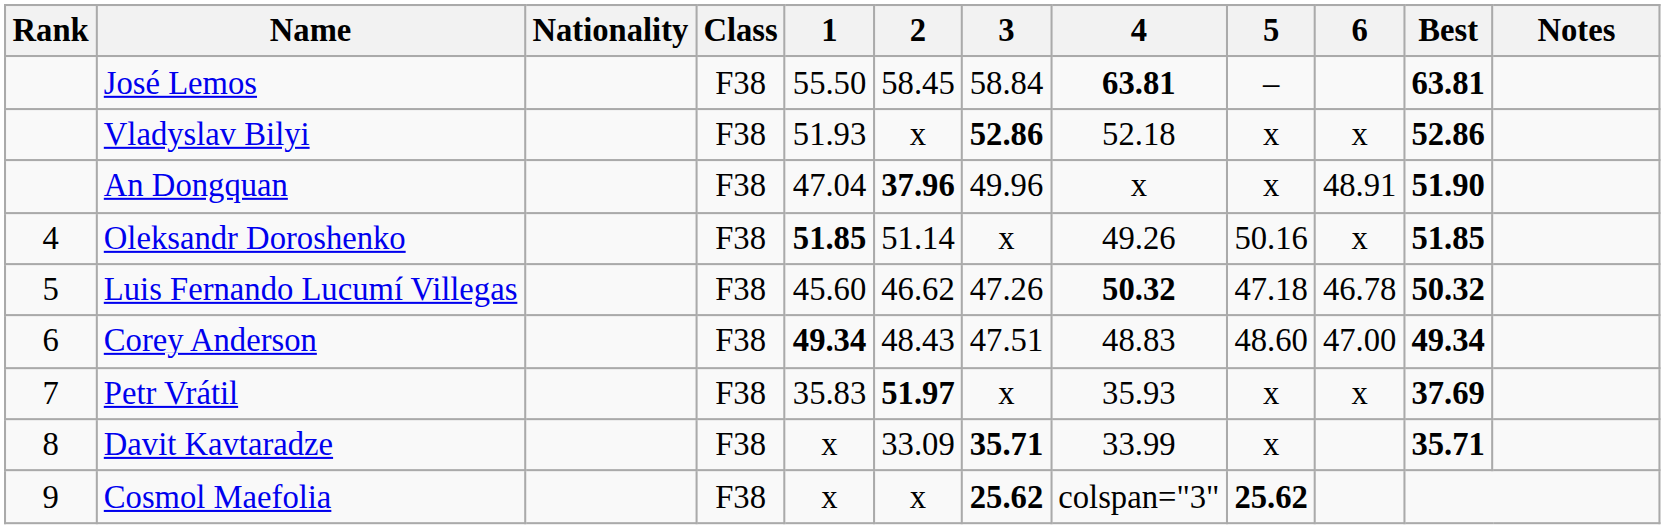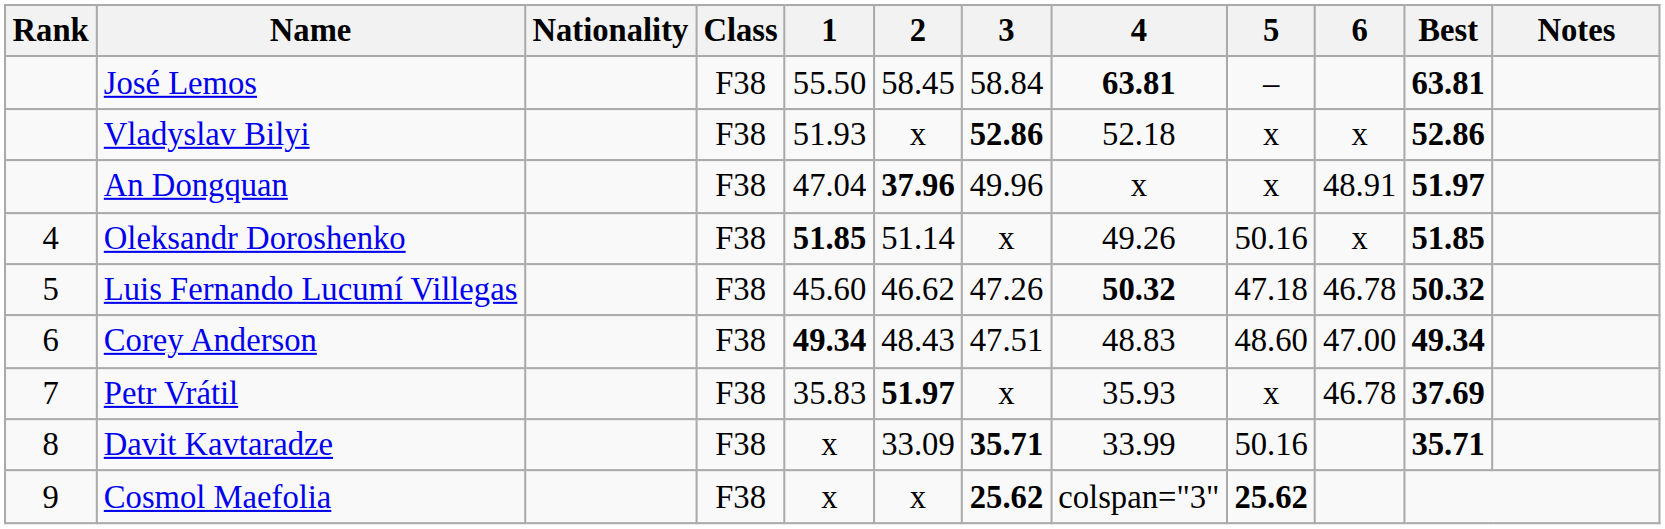An Dongquan | Best: 51.90 -> 51.97
Petr Vrátil | 6: x -> 46.78
Davit Kavtaradze | 5: x -> 50.16
